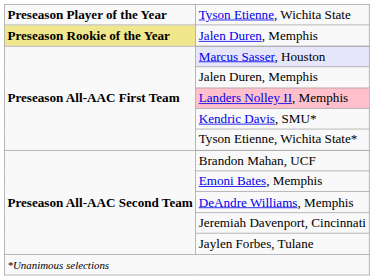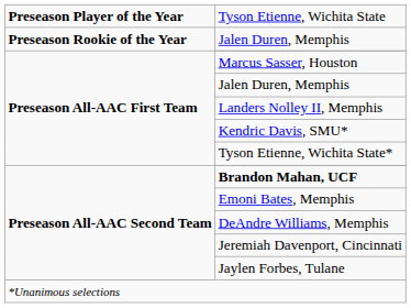Preseason Rookie of the Year / Jalen Duren, Memphis | column 1: khaki background -> no background
Marcus Sasser, Houston | column 2: lavender background -> no background
Landers Nolley II, Memphis | column 2: pink background -> no background
Brandon Mahan, UCF | column 2: normal -> bold
